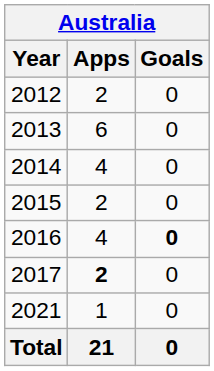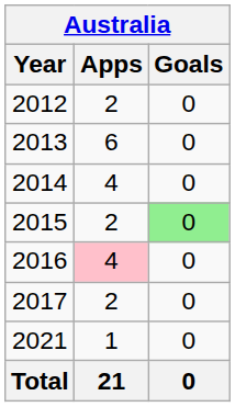2015 | Goals: no background -> lightgreen background
2016 | Apps: no background -> pink background
2016 | Goals: bold -> normal
2017 | Apps: bold -> normal
